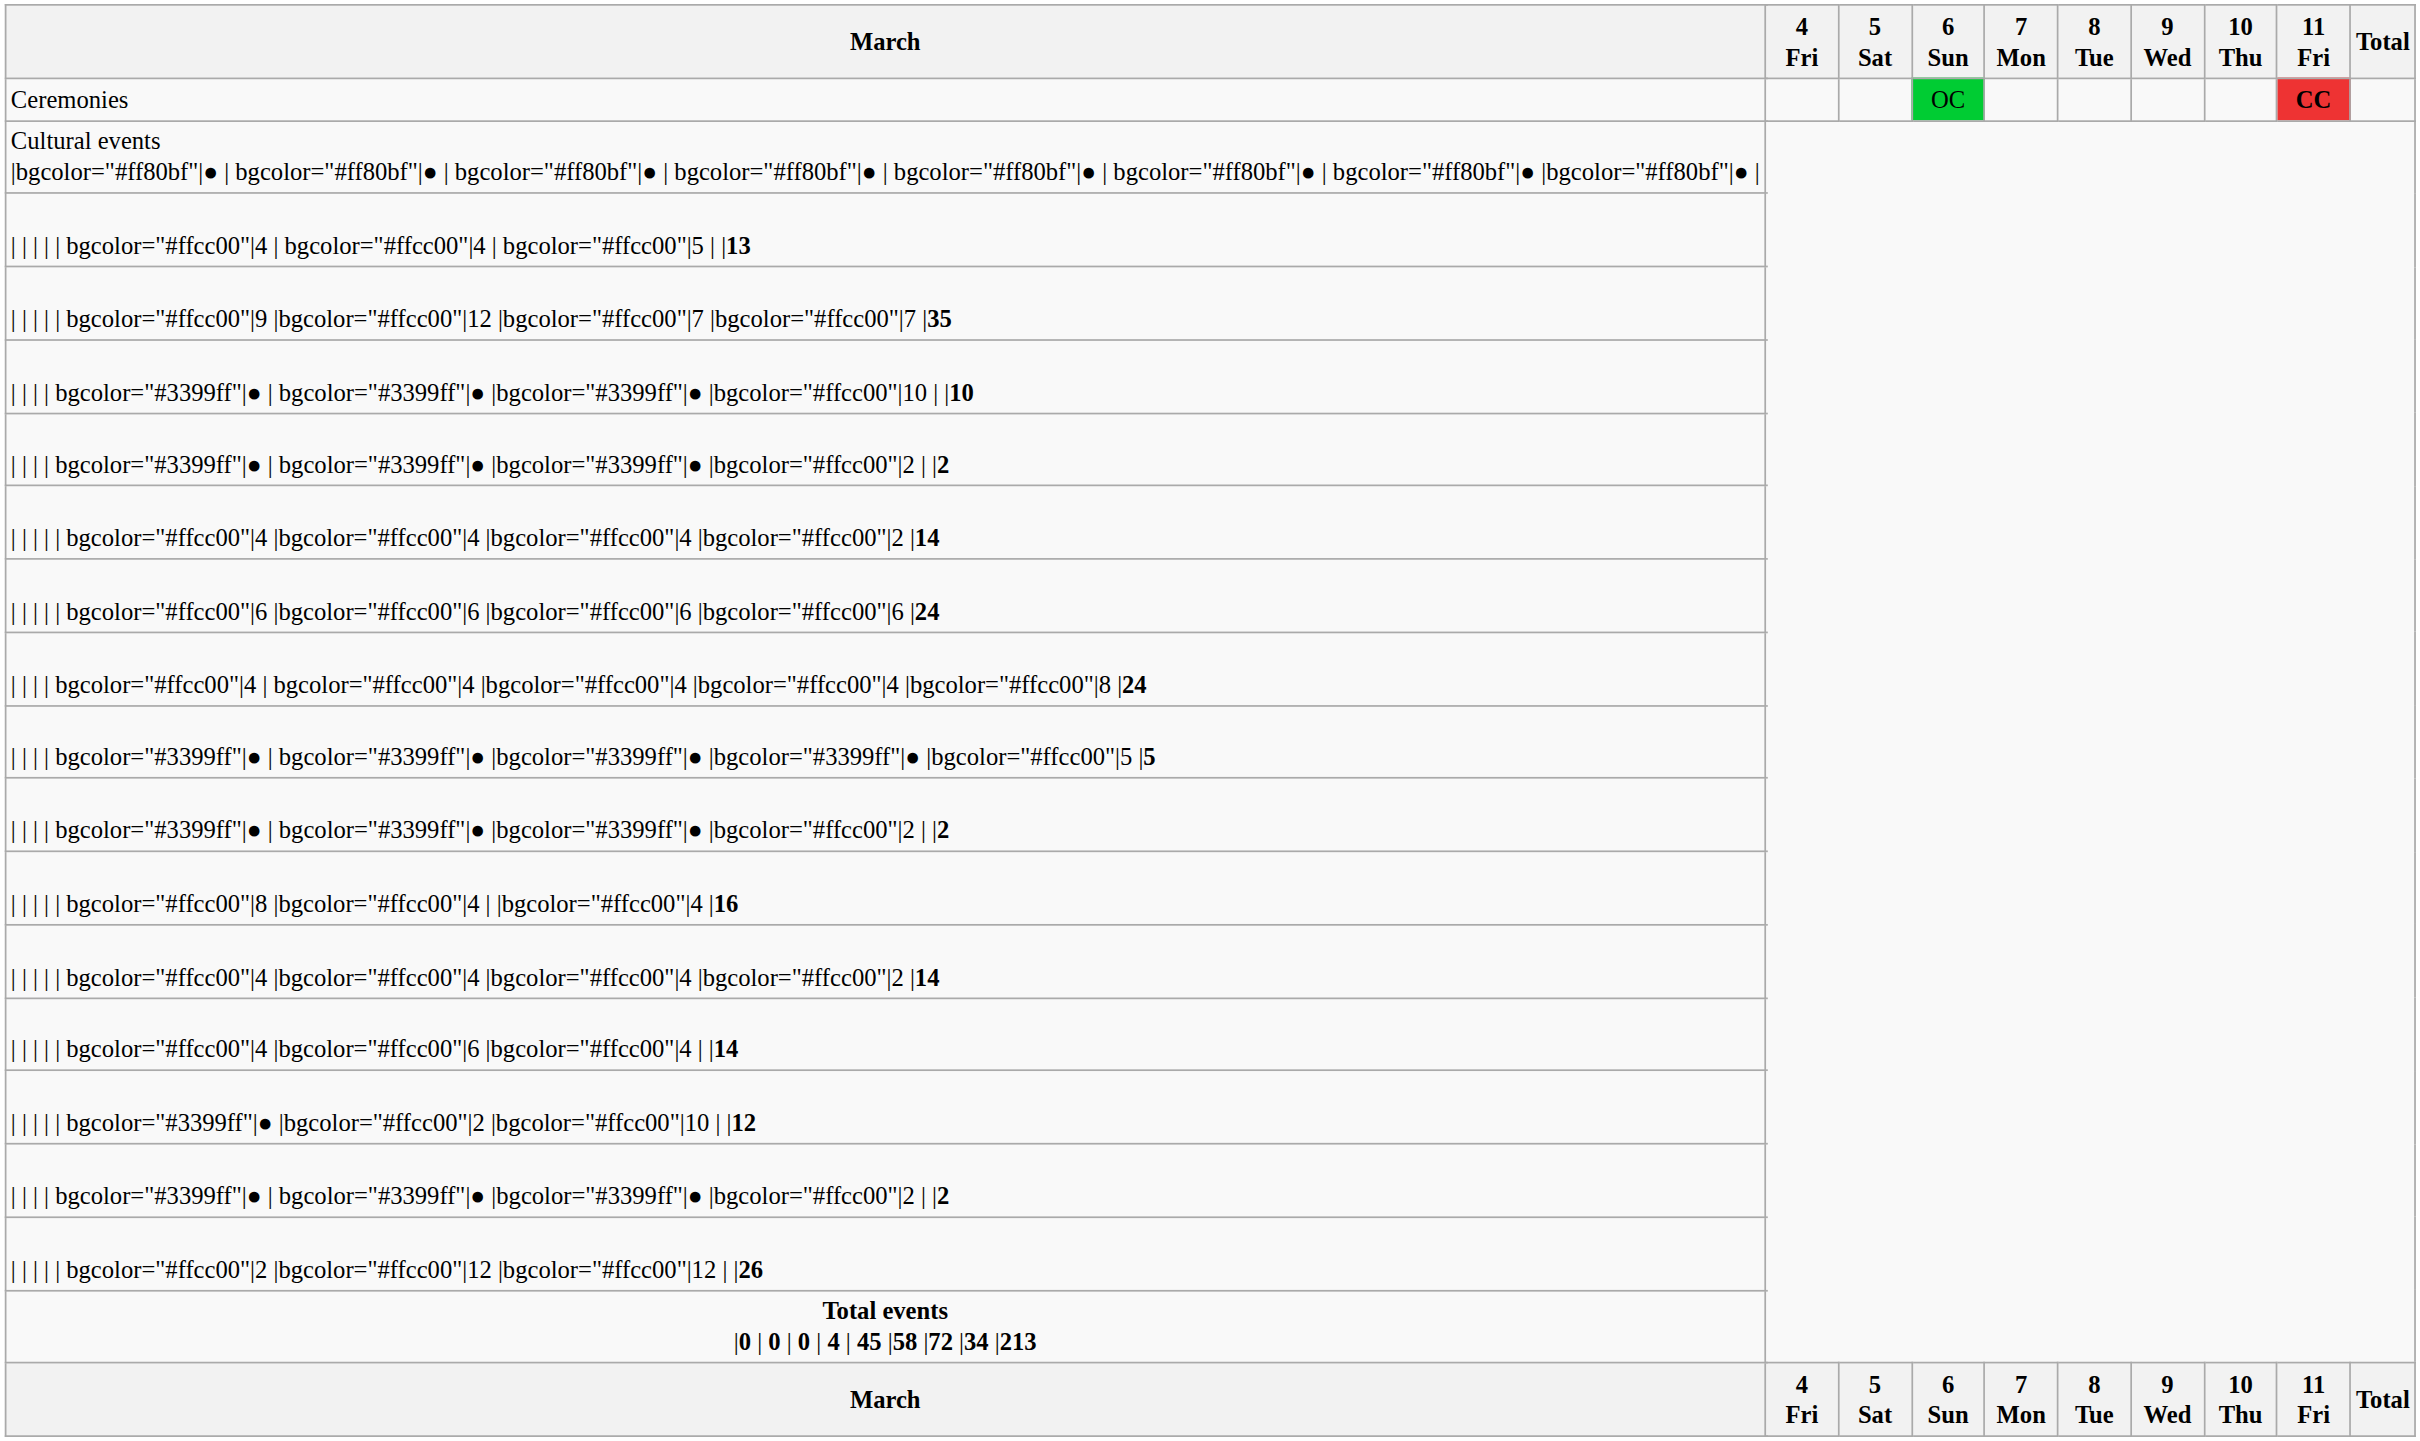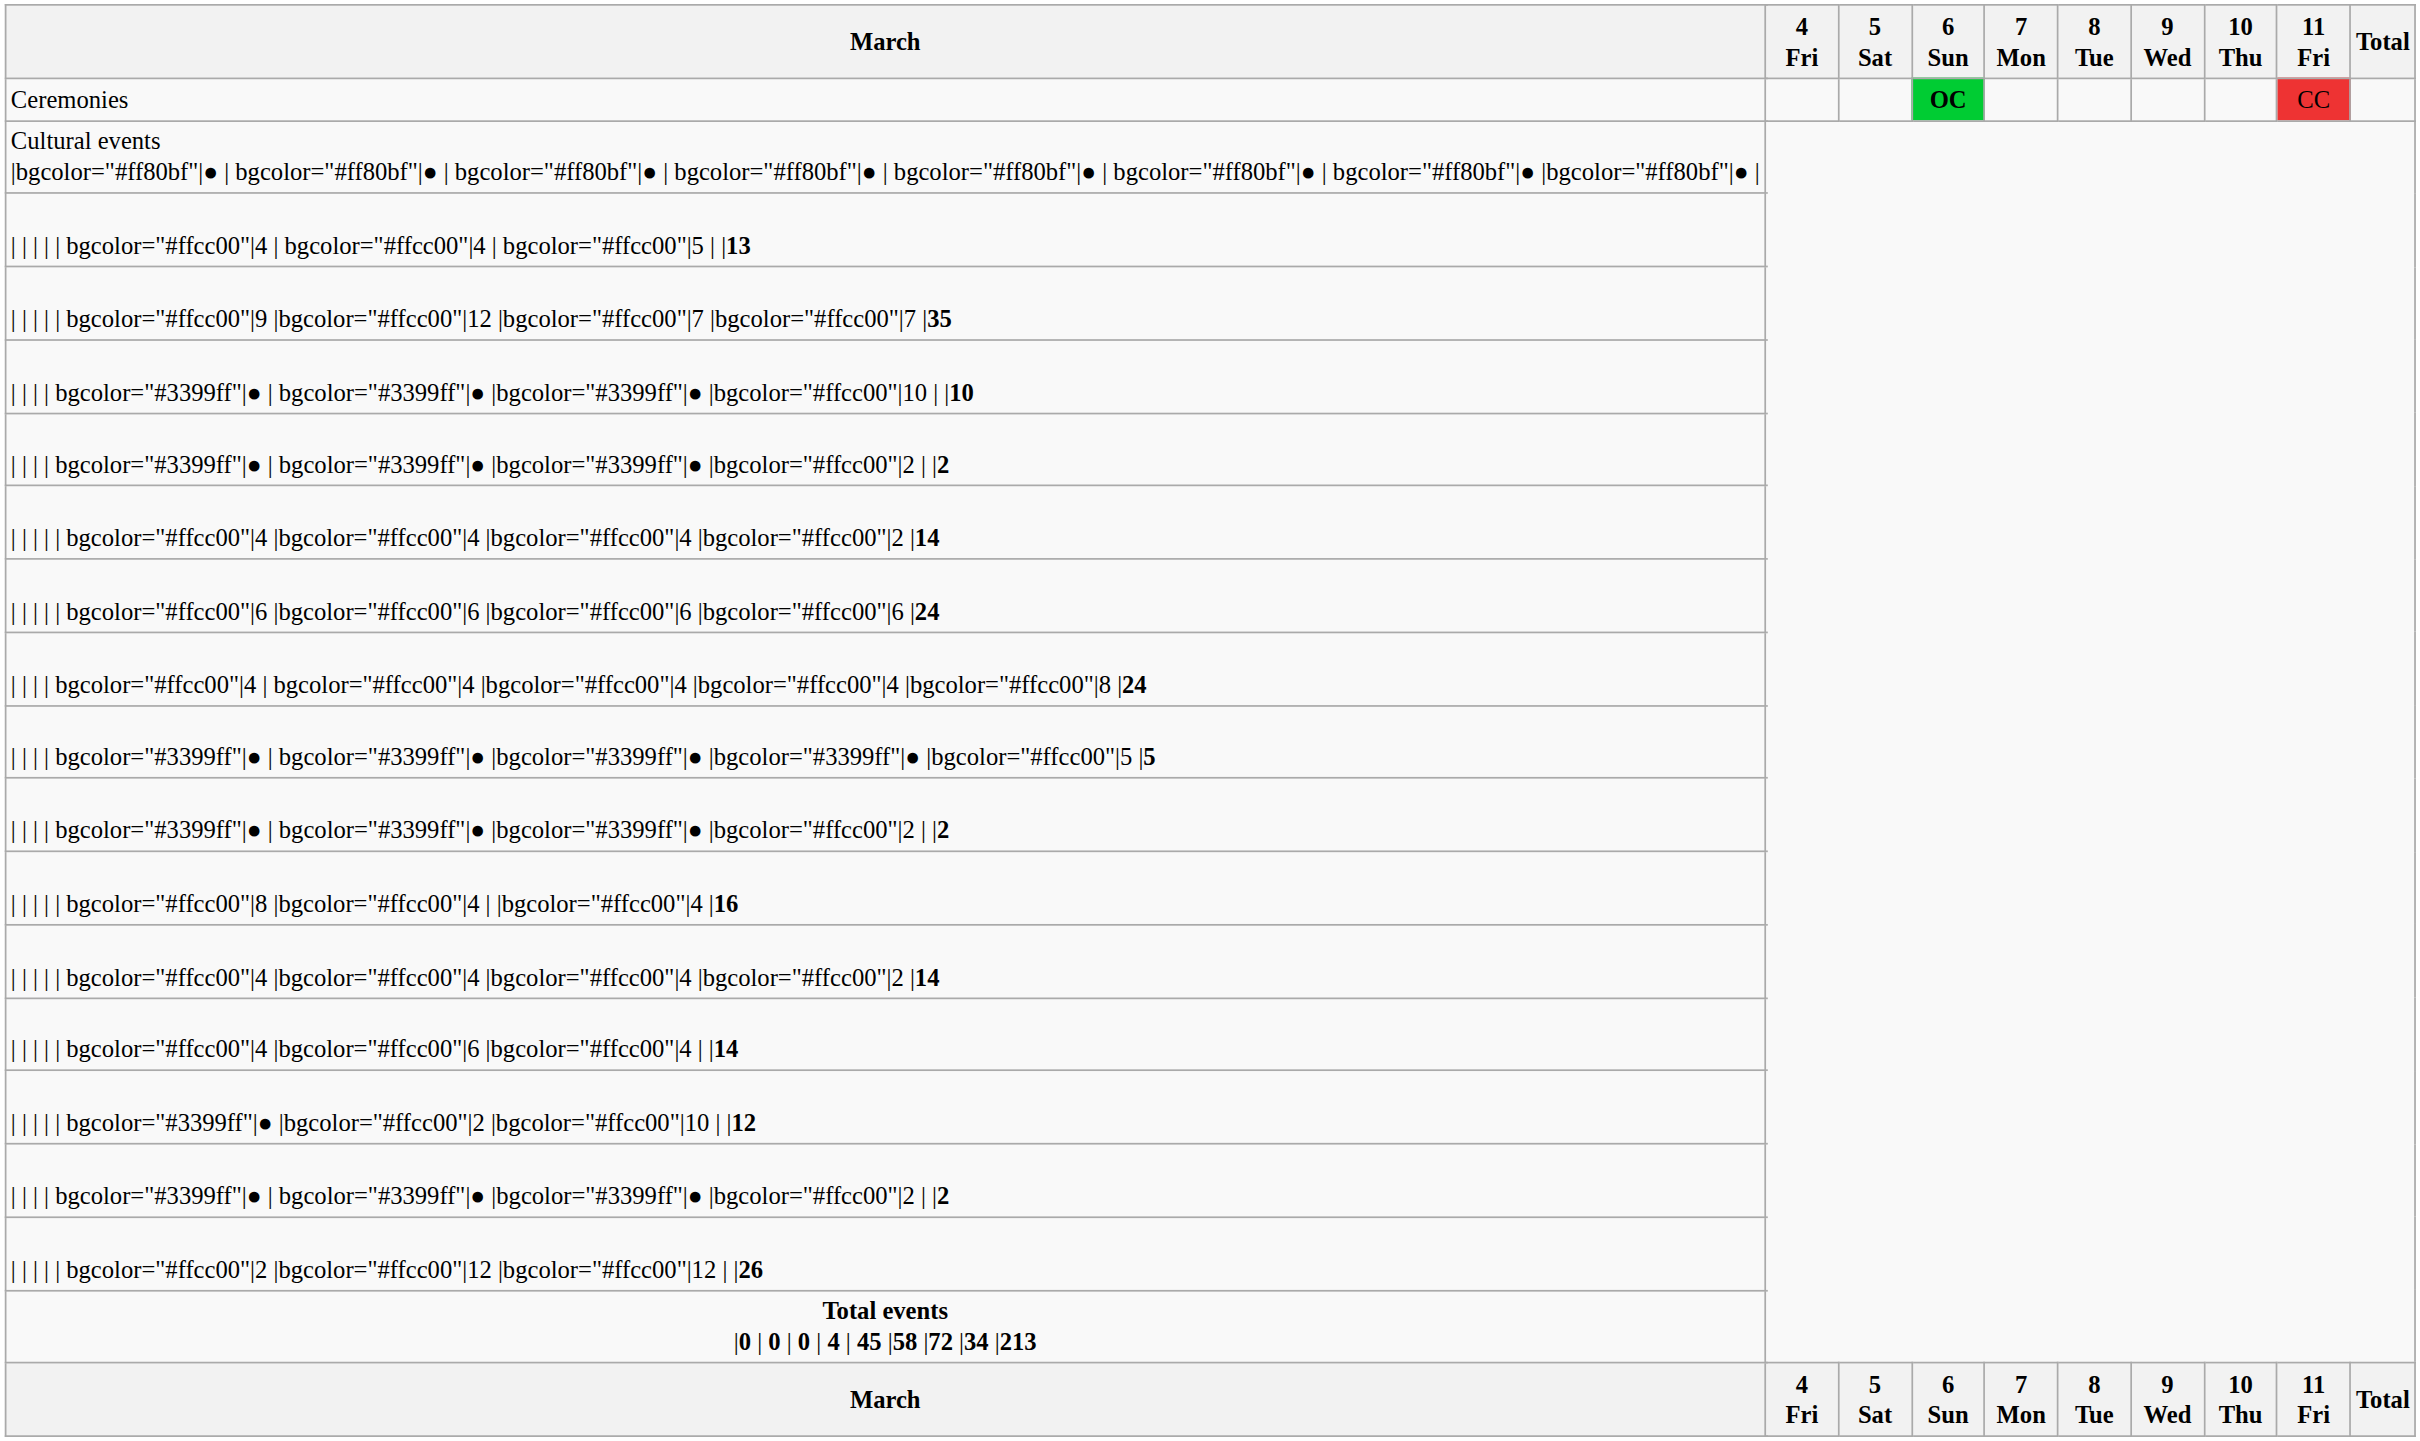Ceremonies | 6 Sun: normal -> bold
Ceremonies | 11 Fri: bold -> normal
